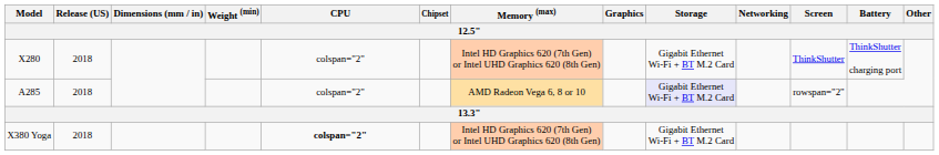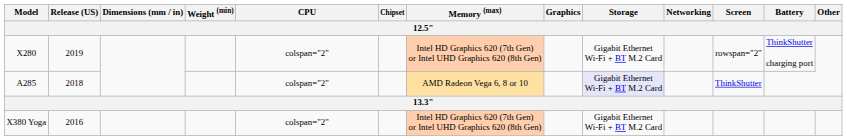X280 | Release (US): 2018 -> 2019
X280 | Screen: ThinkShutter -> rowspan="2"
A285 | Screen: rowspan="2" -> ThinkShutter
X380 Yoga | Release (US): 2018 -> 2016
X380 Yoga | CPU: bold -> normal
